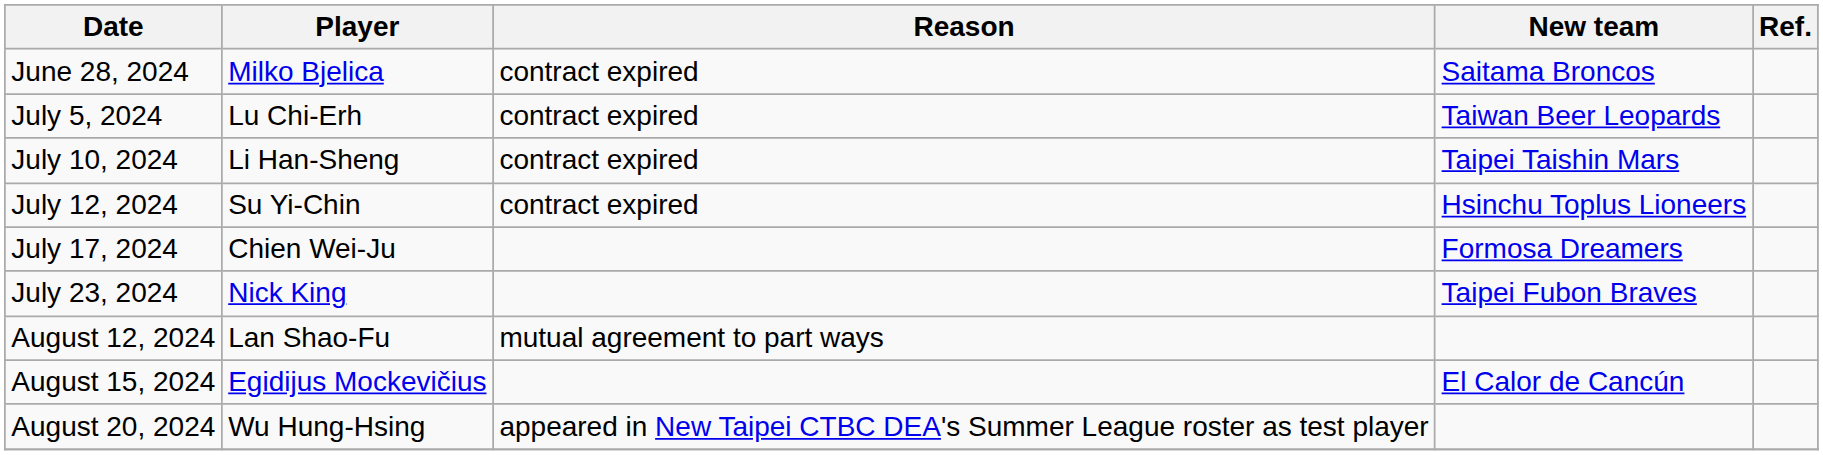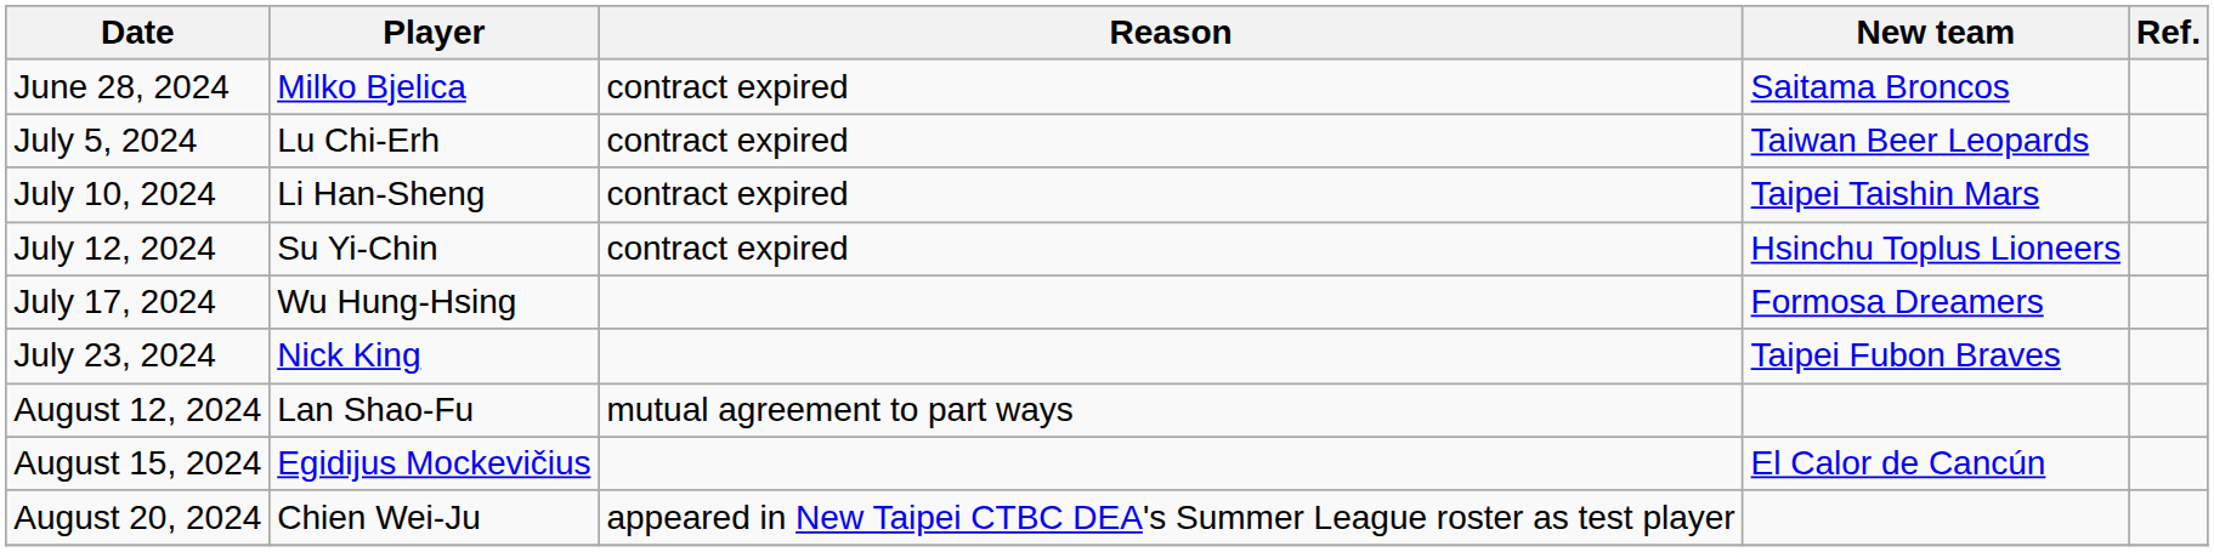July 17, 2024 | Player: Chien Wei-Ju -> Wu Hung-Hsing
August 20, 2024 | Player: Wu Hung-Hsing -> Chien Wei-Ju
